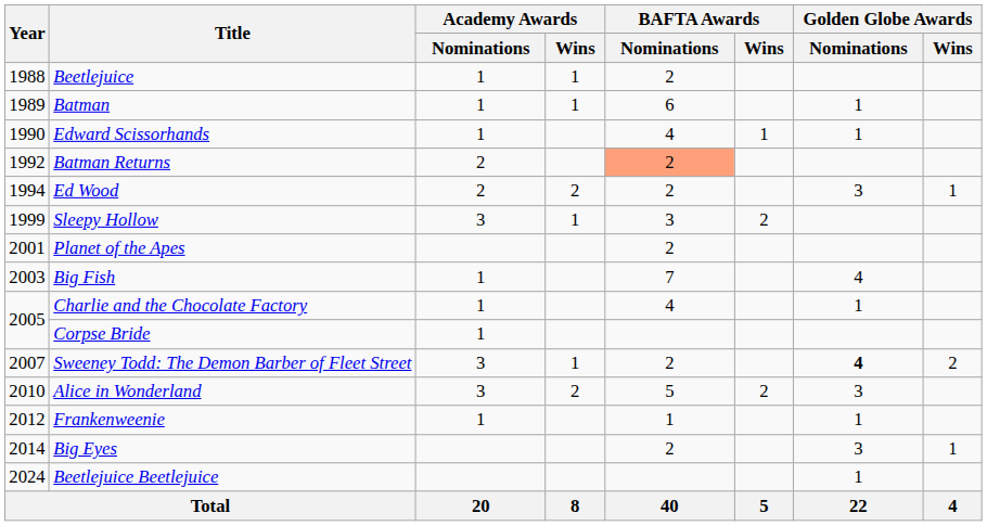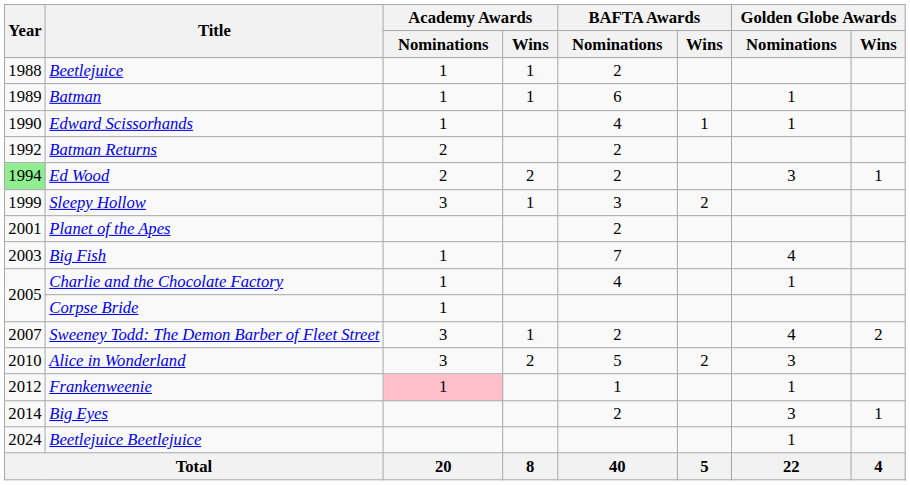Batman Returns | BAFTA Awards / Nominations: lightsalmon background -> no background
Ed Wood | Year: no background -> lightgreen background
Sweeney Todd: The Demon Barber of Fleet Street | Golden Globe Awards / Nominations: bold -> normal
Frankenweenie | Academy Awards / Nominations: no background -> pink background
